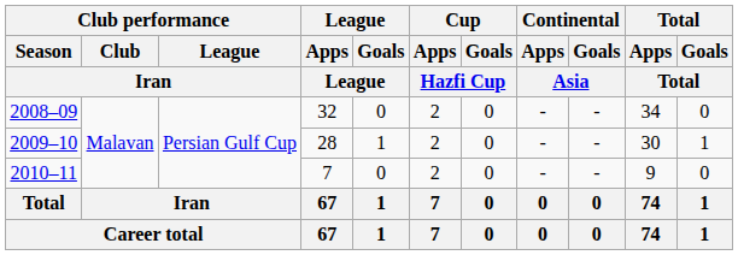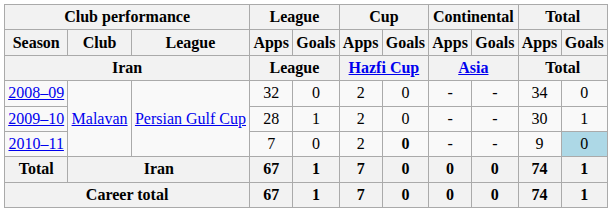2010–11 | Cup / Goals / Hazfi Cup: normal -> bold
2010–11 | Total / Goals / Total: no background -> lightblue background
